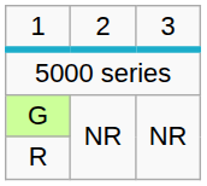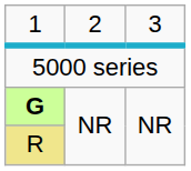G | column 1: normal -> bold
R | column 1: no background -> khaki background
